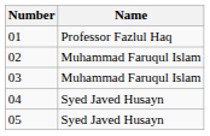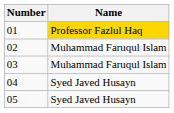01 | Name: no background -> gold background
